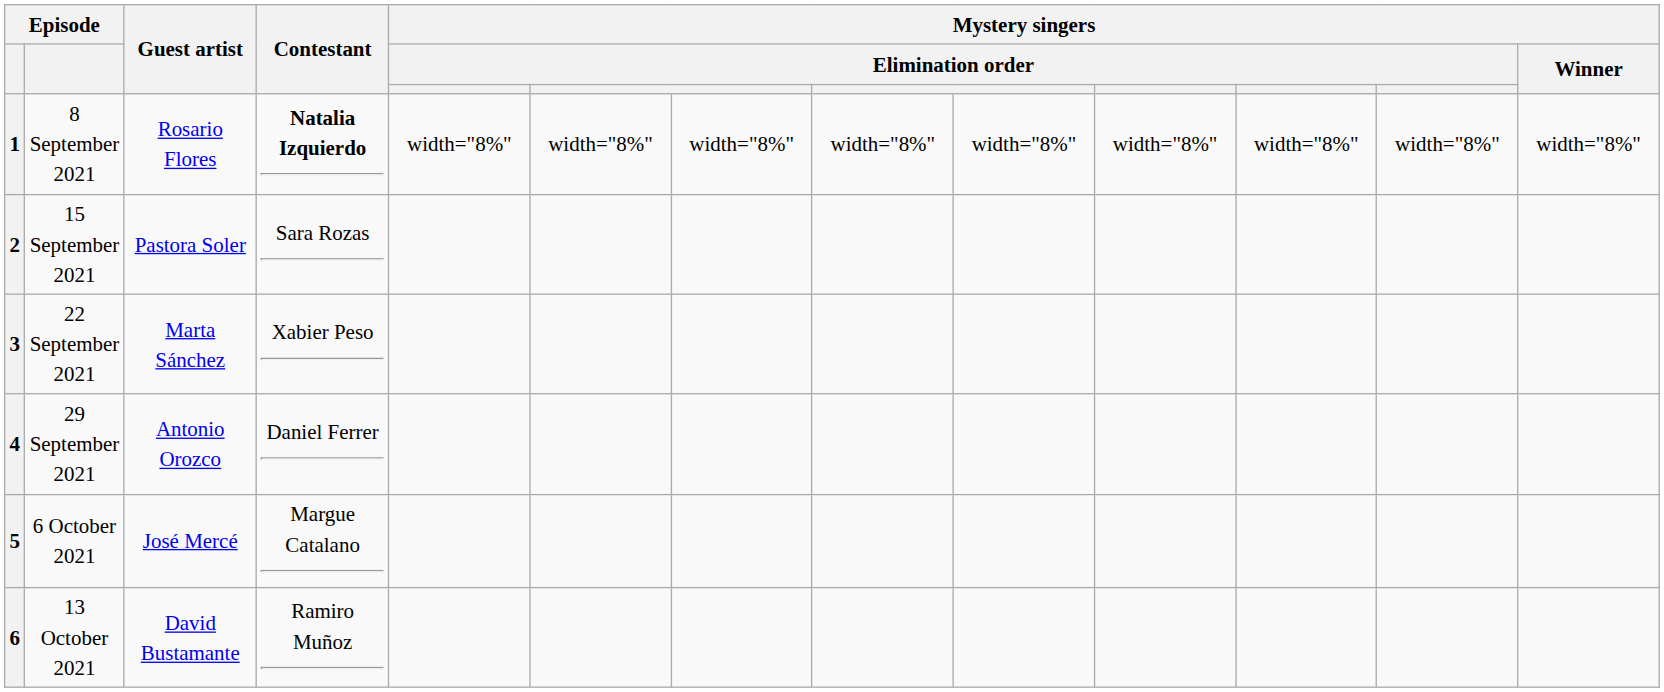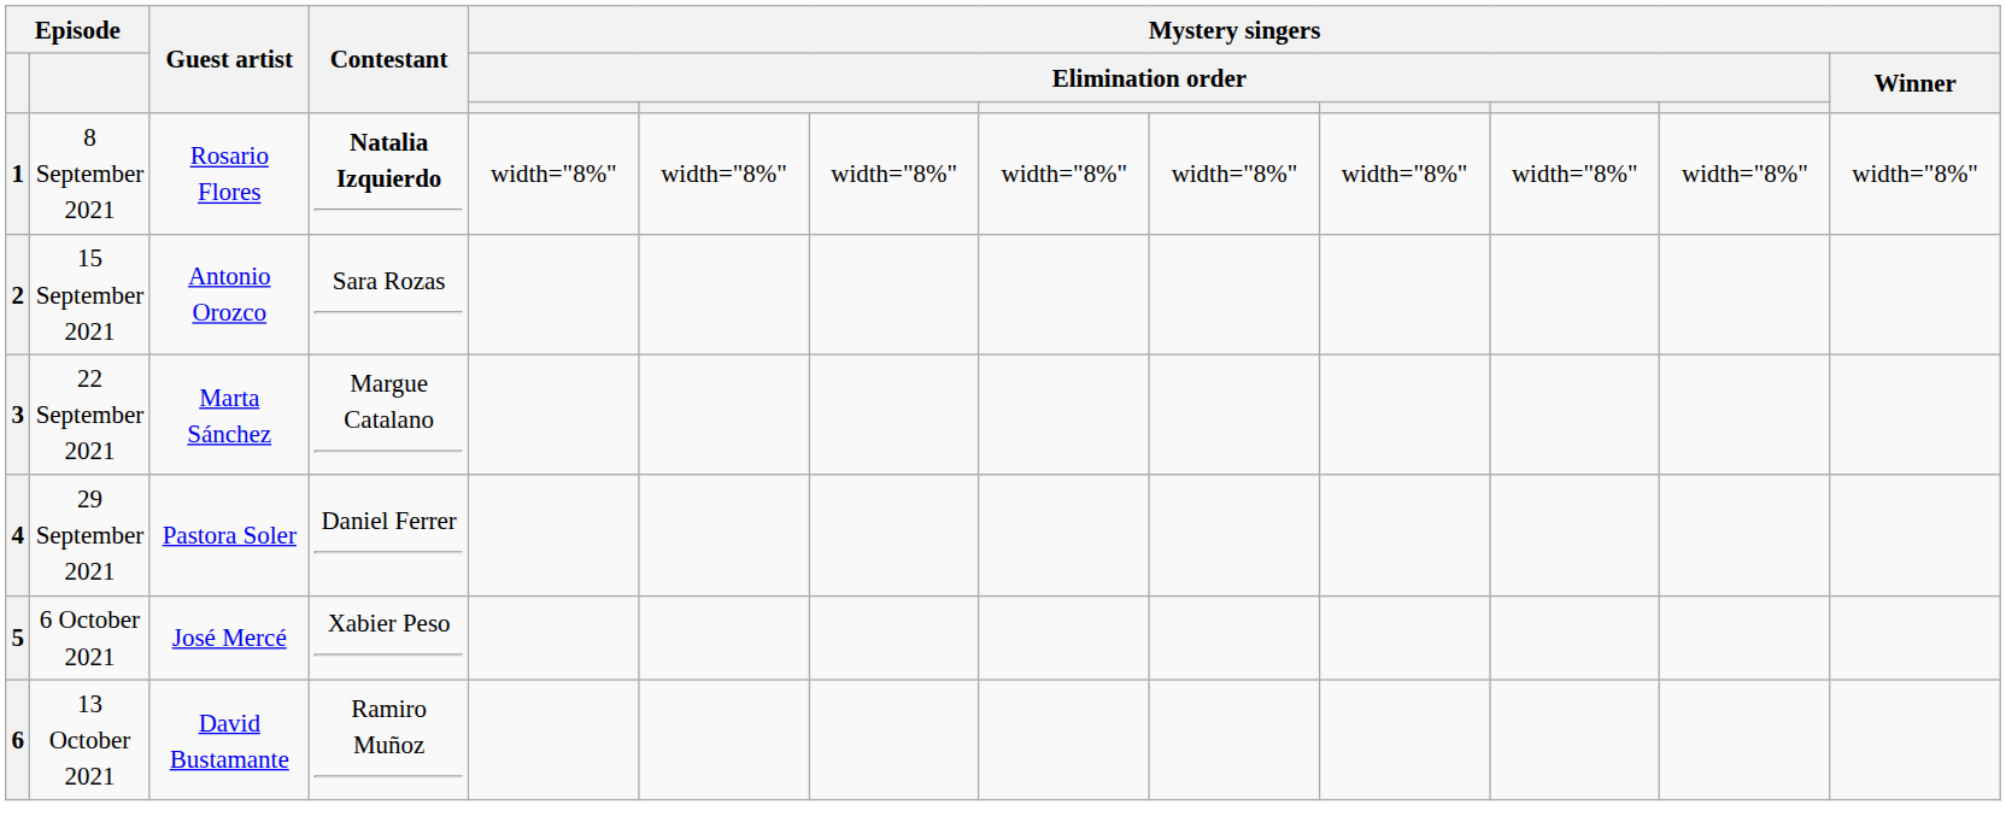2 | Guest artist: Pastora Soler -> Antonio Orozco
3 | Contestant: Xabier Peso -> Margue Catalano
4 | Guest artist: Antonio Orozco -> Pastora Soler
5 | Contestant: Margue Catalano -> Xabier Peso
